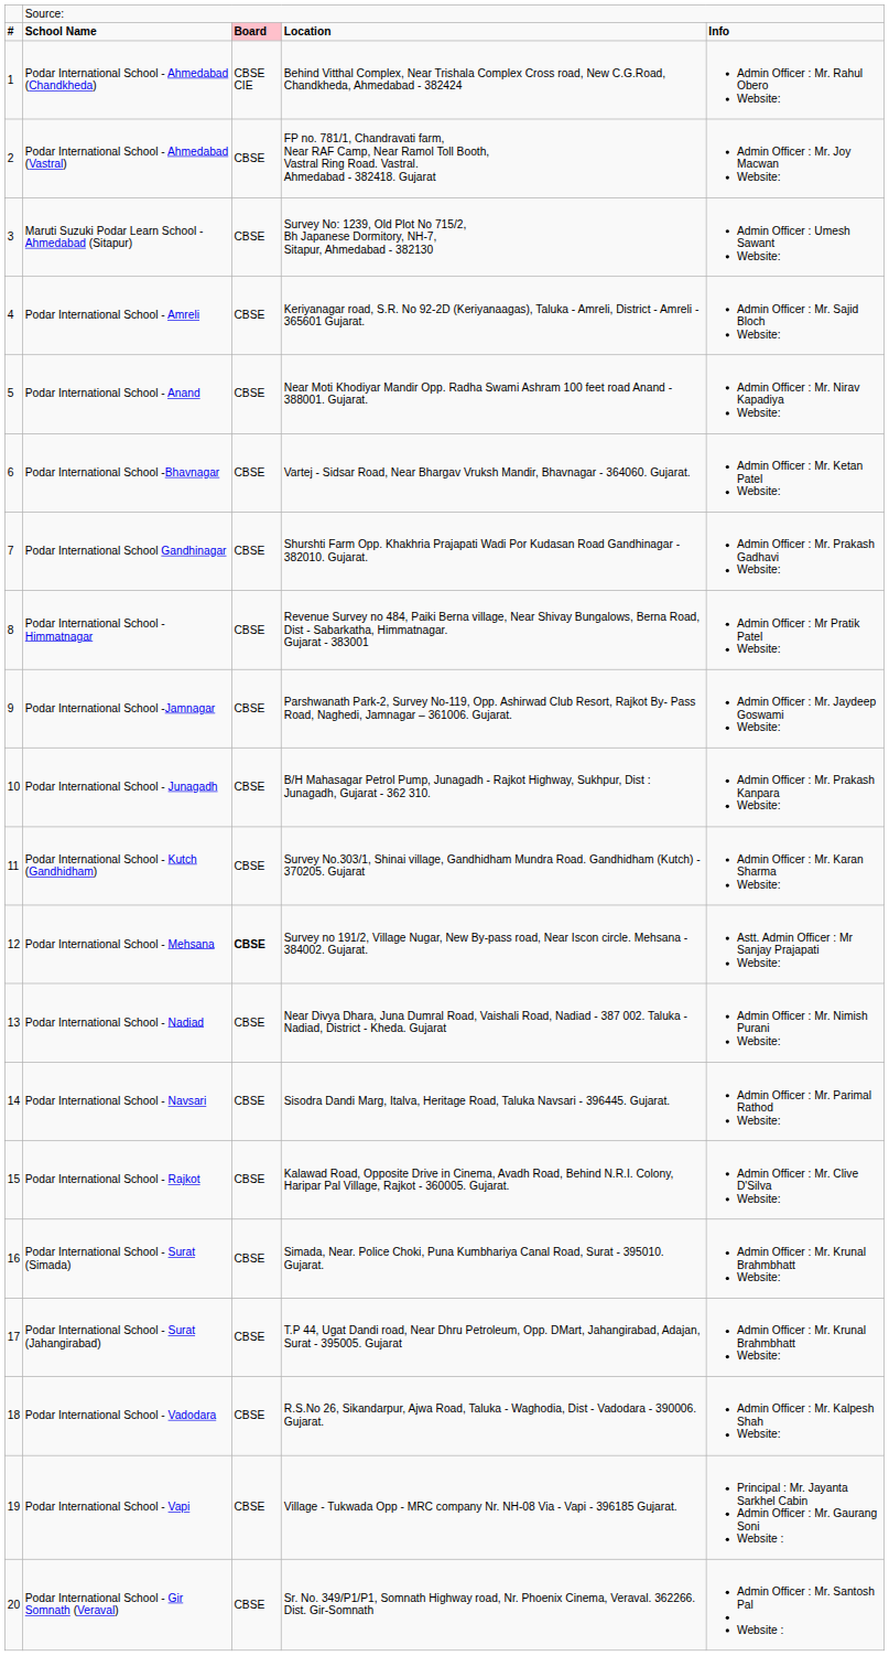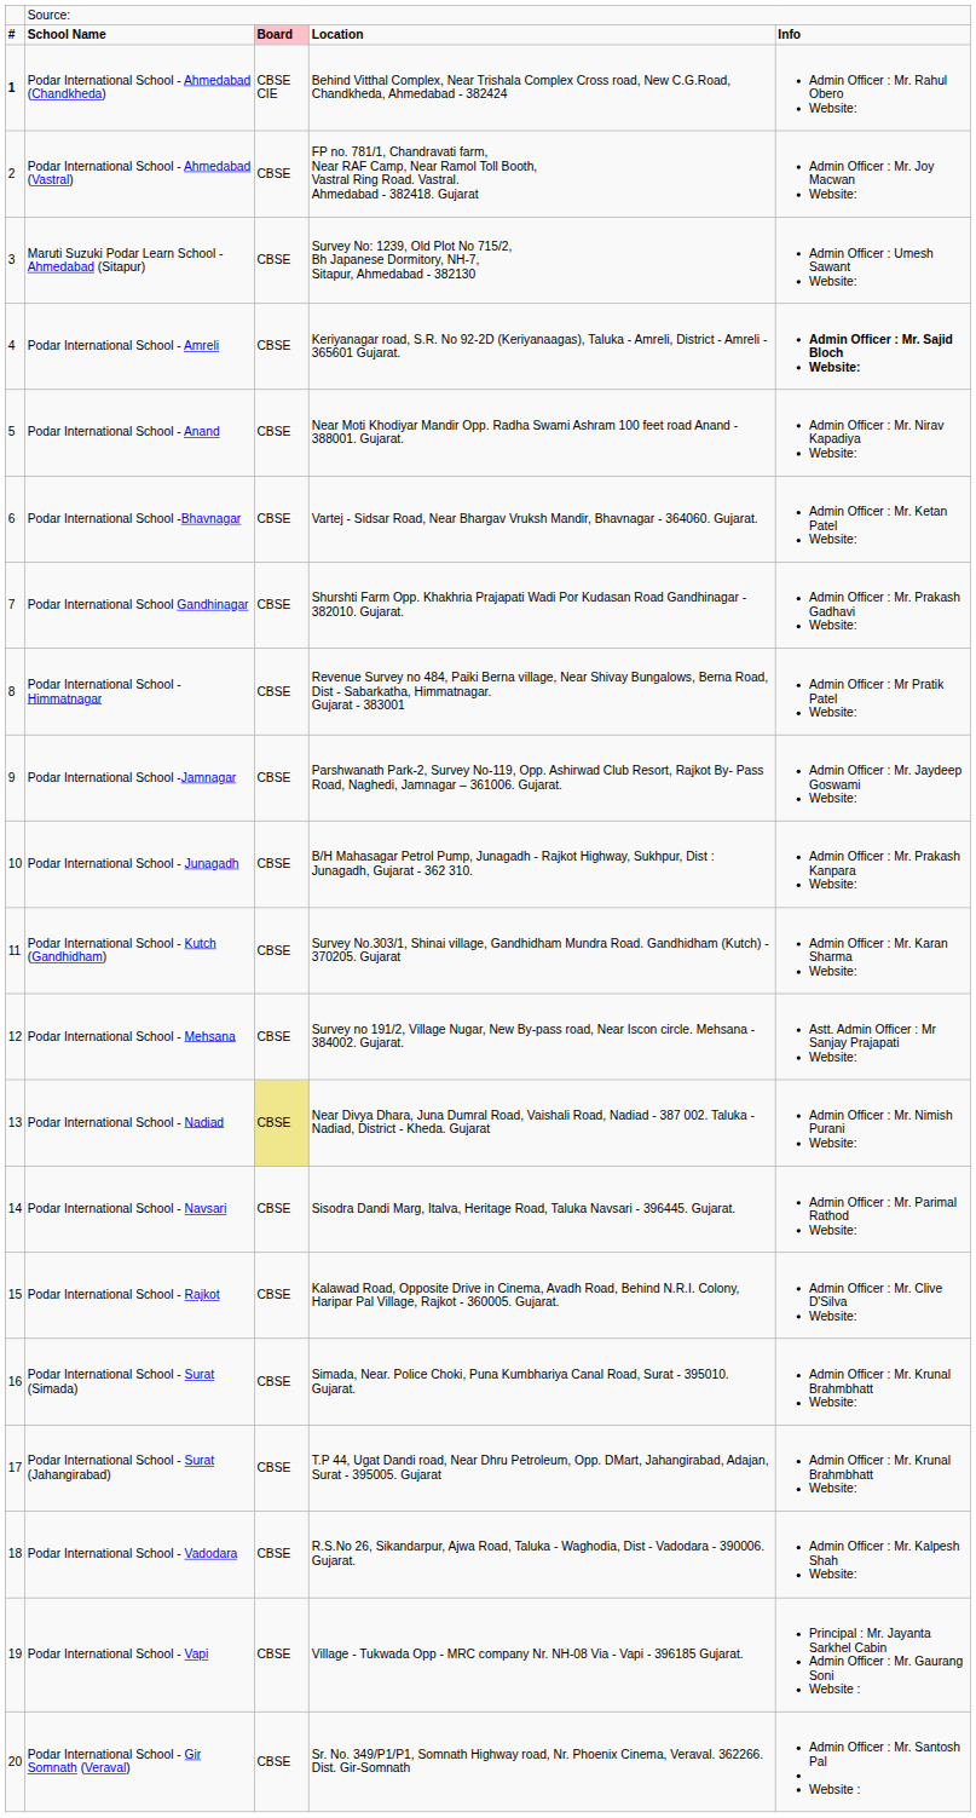Podar International School - Ahmedabad (Chandkheda) | column 1: normal -> bold
Podar International School - Amreli | column 5: normal -> bold
Podar International School - Mehsana | column 3: bold -> normal
Podar International School - Nadiad | column 3: no background -> khaki background
